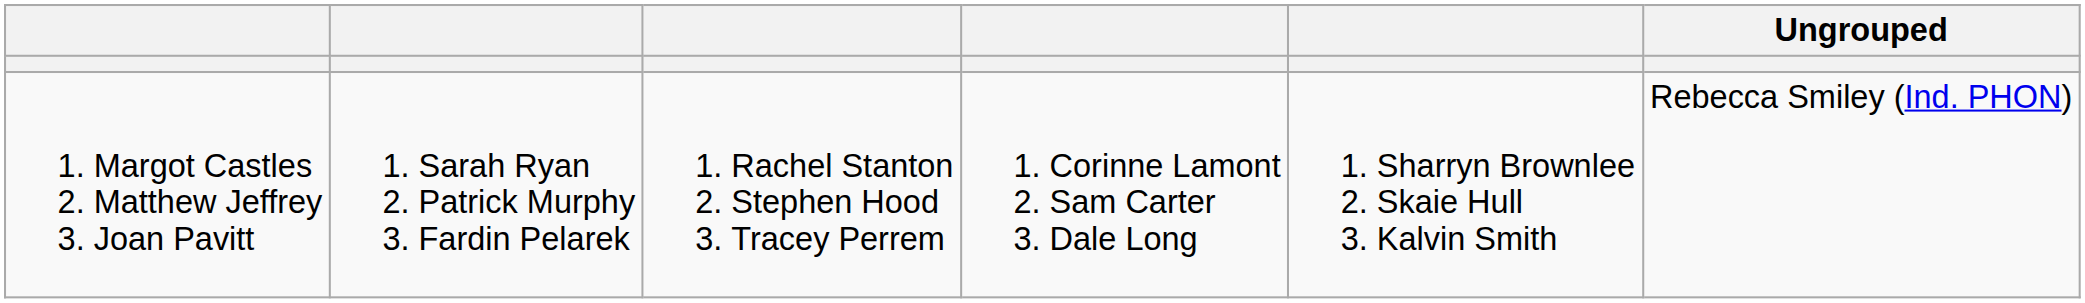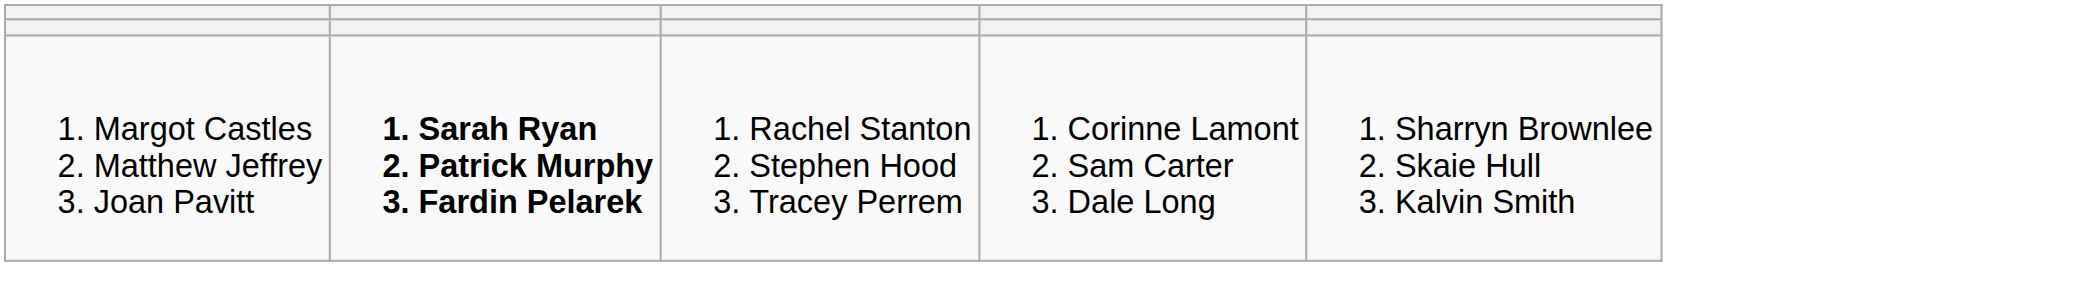- column: Ungrouped | Rebecca Smiley (Ind. PHON)
Margot Castles Matthew Jeffrey Joan Pavitt | column 2: normal -> bold
